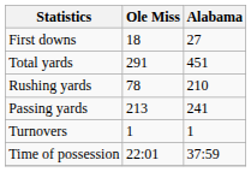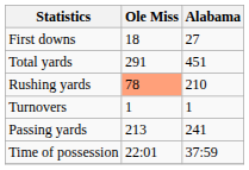Rushing yards | Ole Miss: no background -> lightsalmon background
rows swapped: Passing yards <-> Turnovers
